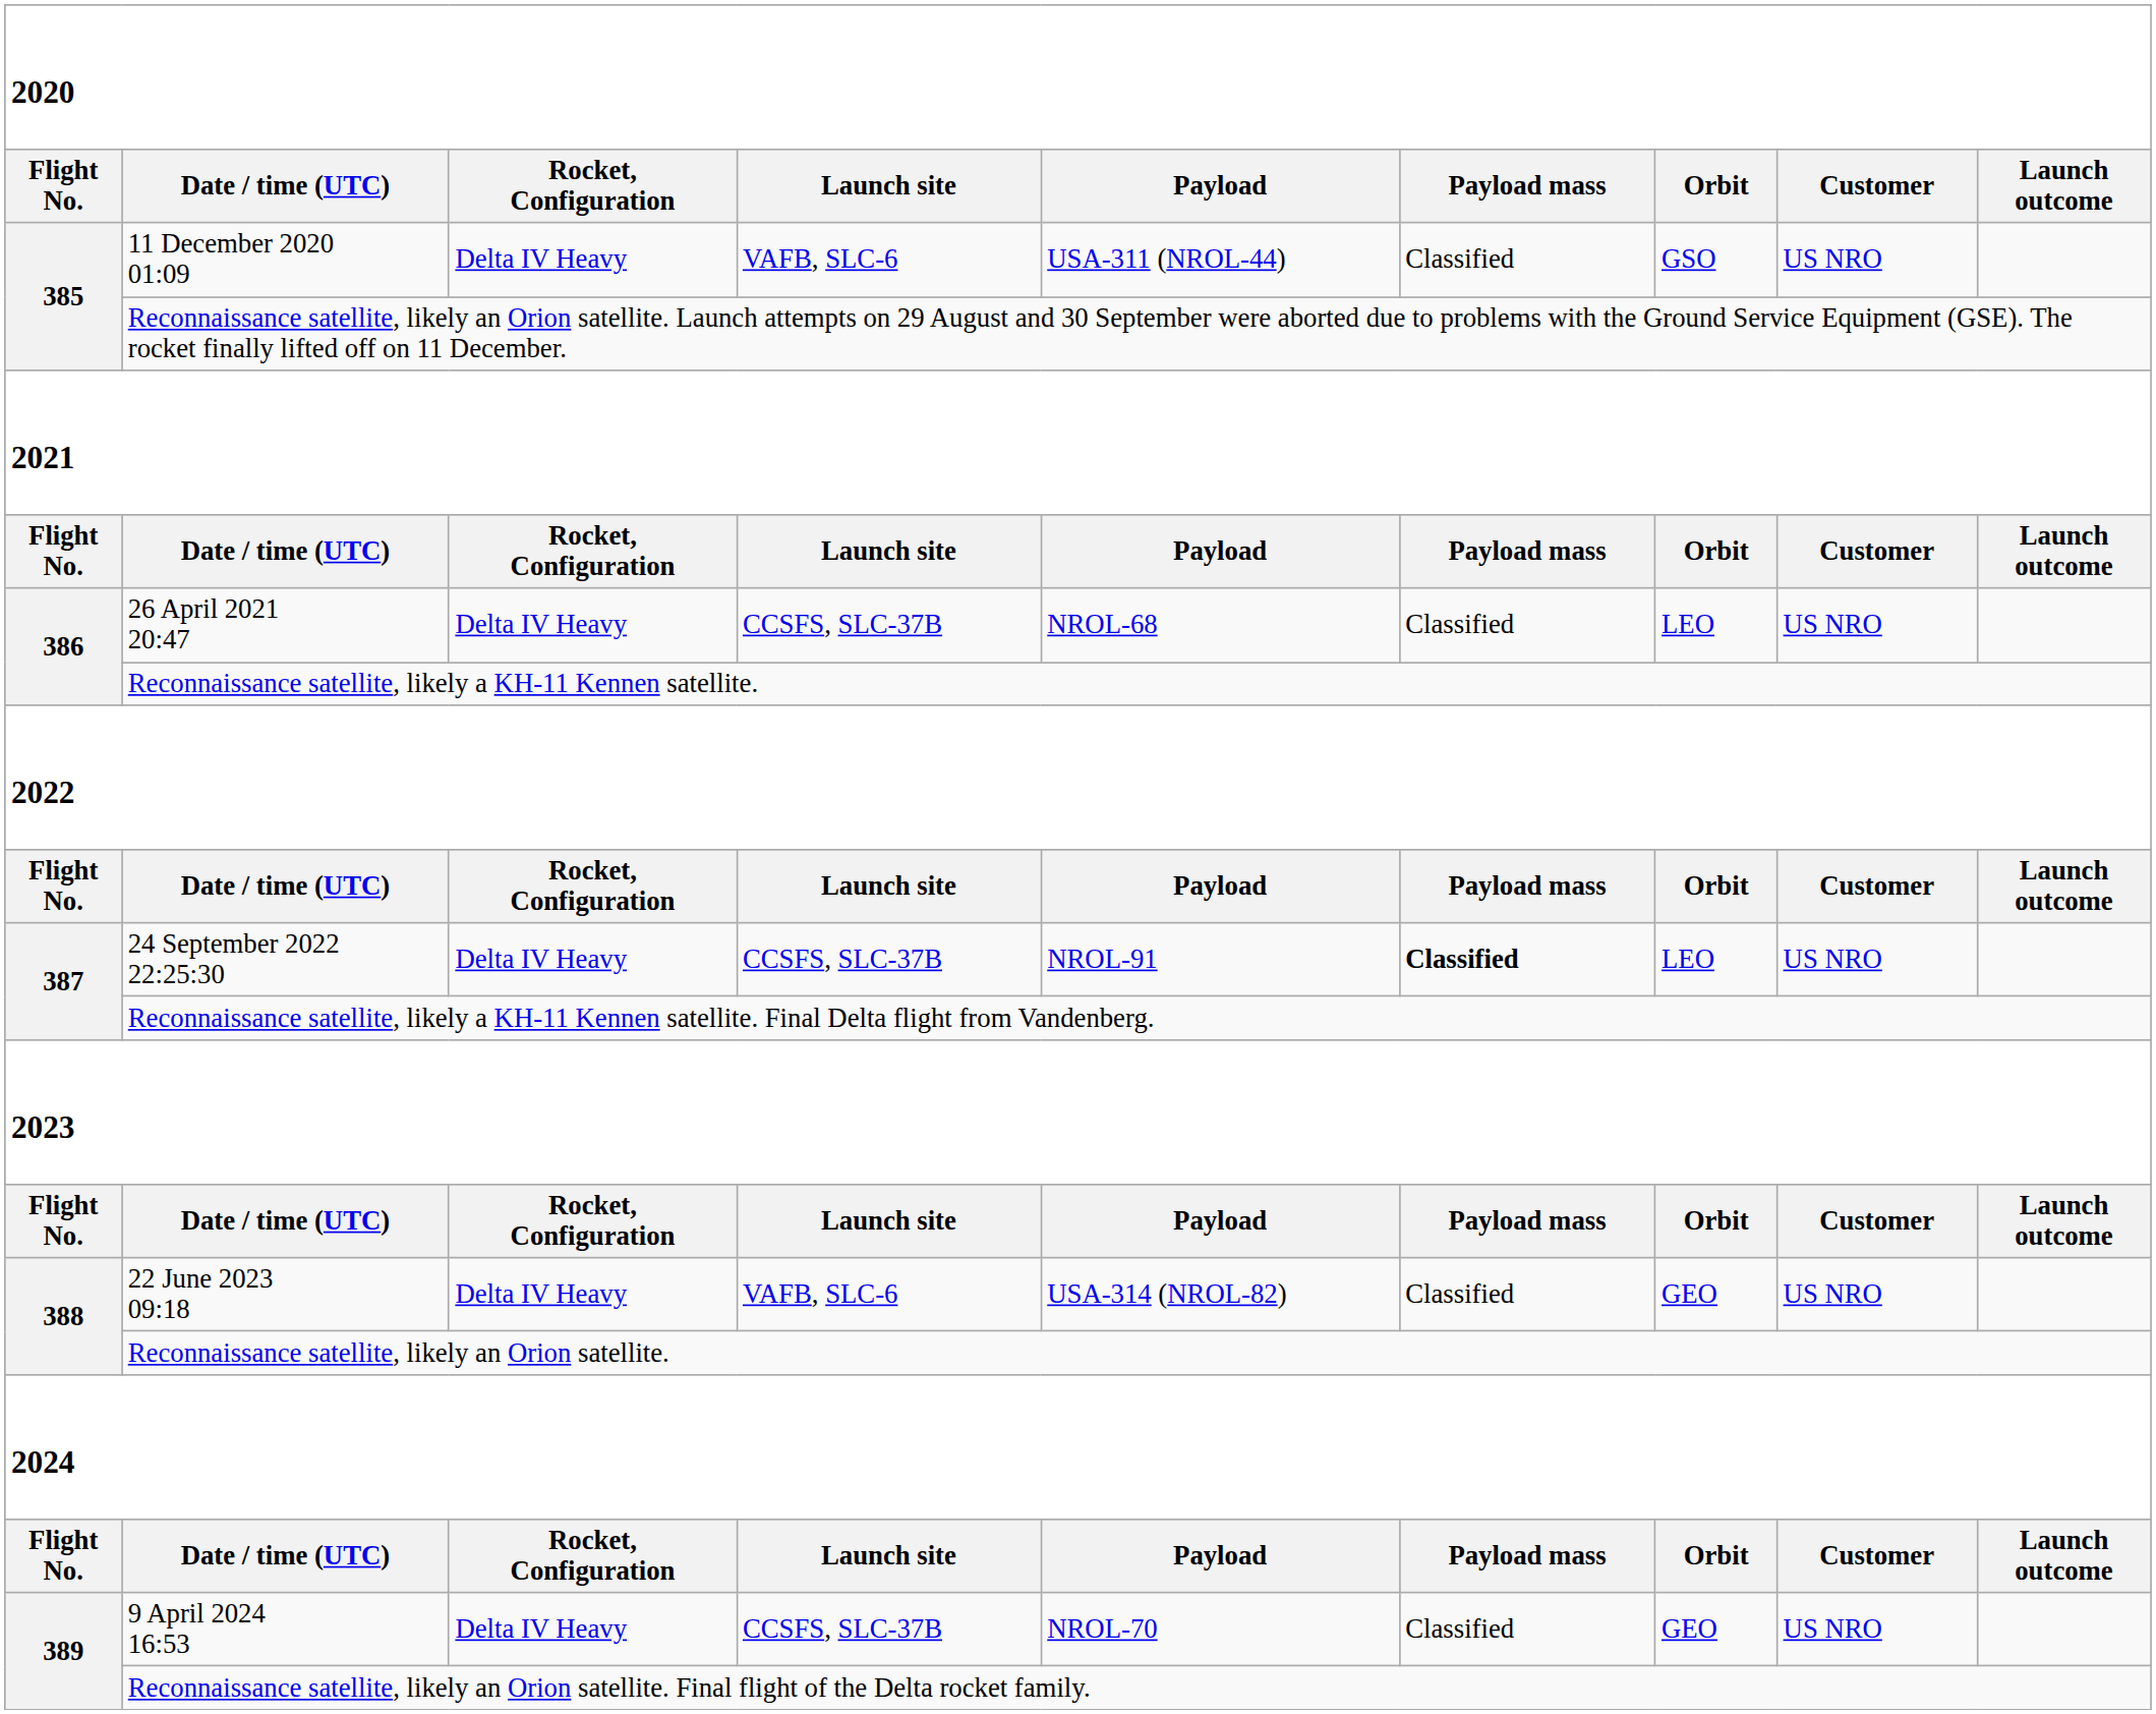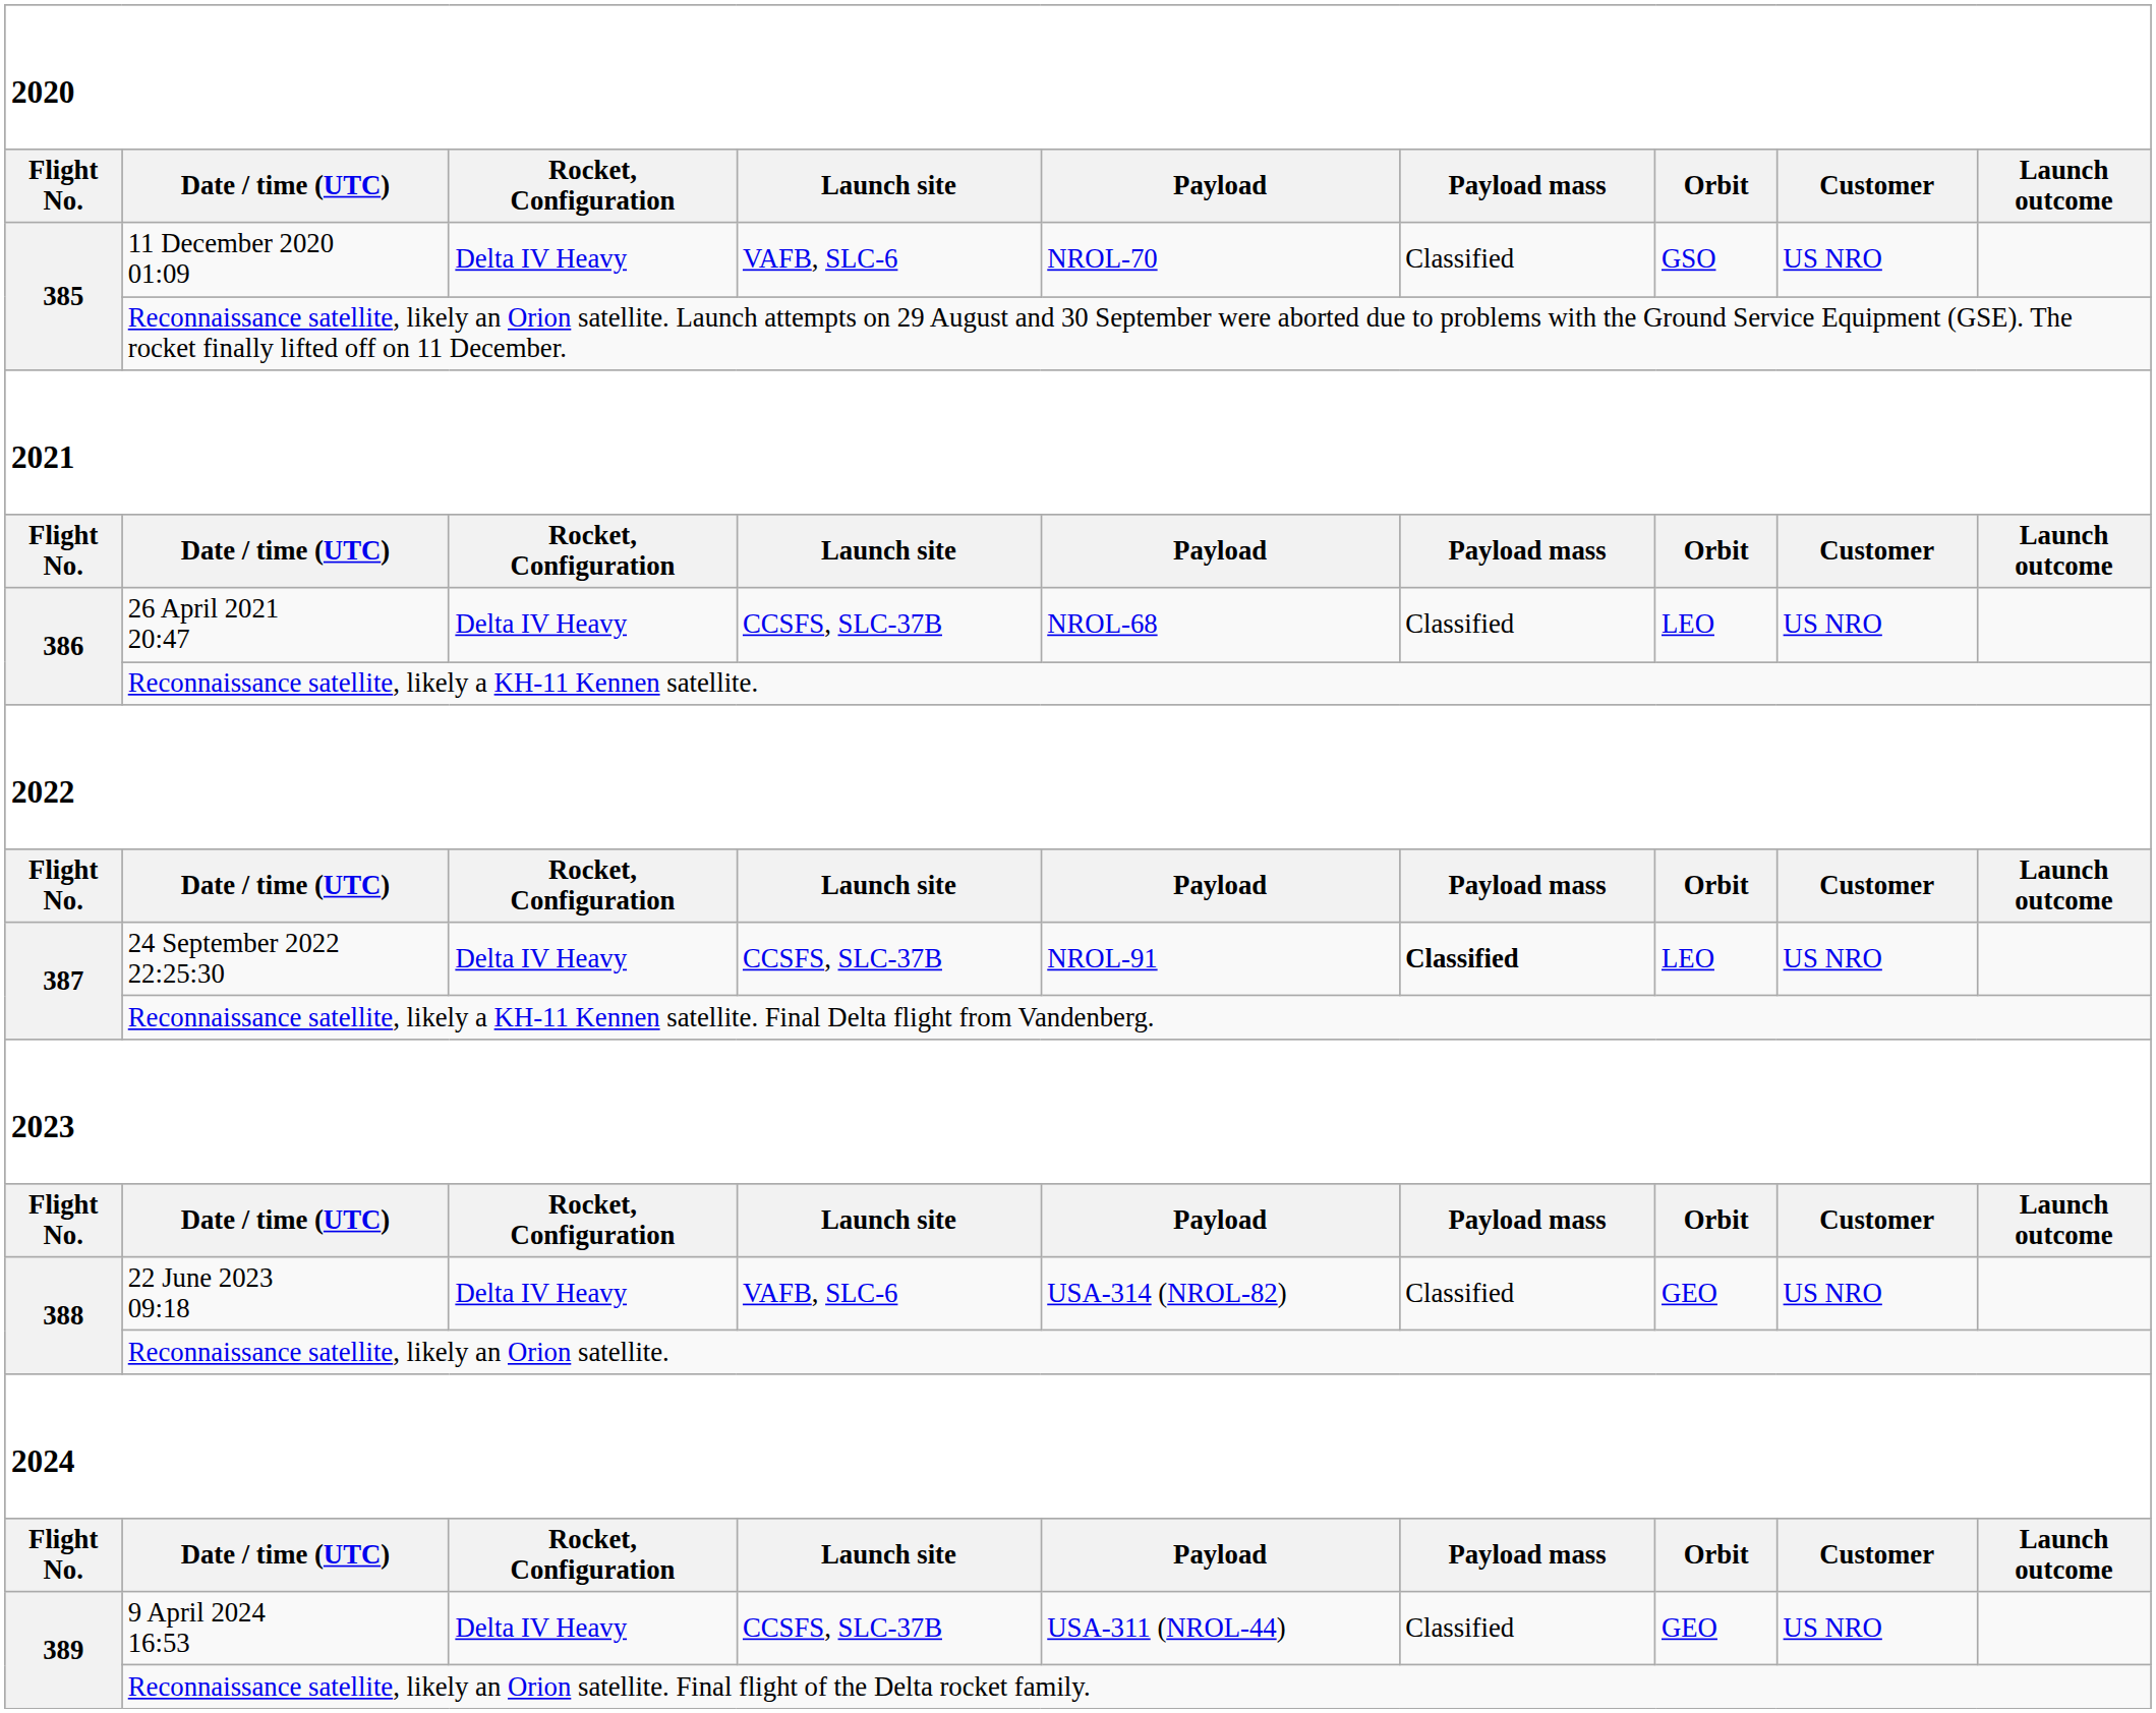11 December 2020 01:09 | column 5: USA-311 (NROL-44) -> NROL-70
9 April 2024 16:53 | column 5: NROL-70 -> USA-311 (NROL-44)
